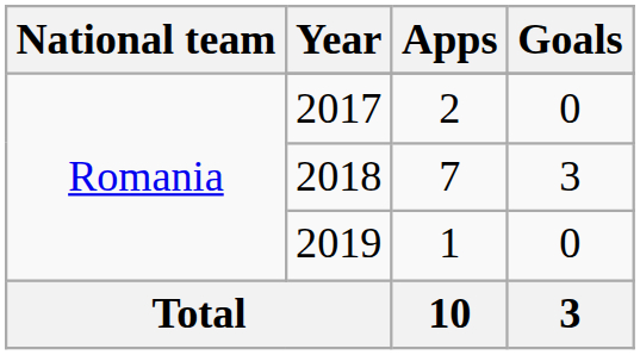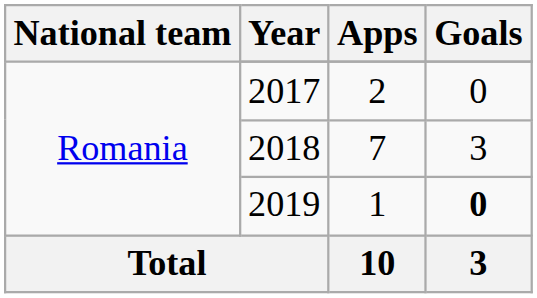2019 | Goals: normal -> bold
